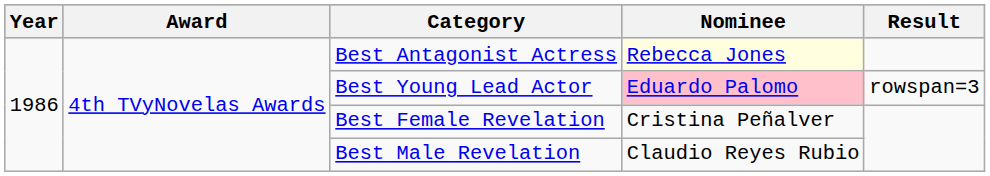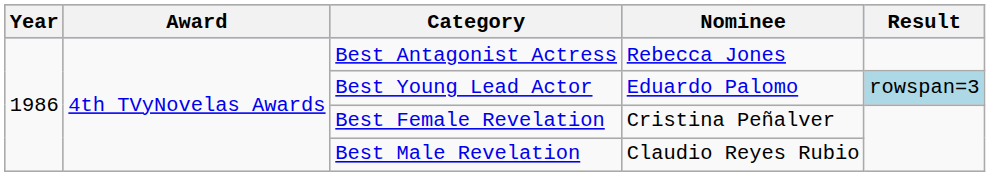Best Antagonist Actress | Nominee: lightyellow background -> no background
Best Young Lead Actor | Nominee: pink background -> no background
Best Young Lead Actor | Result: no background -> lightblue background
